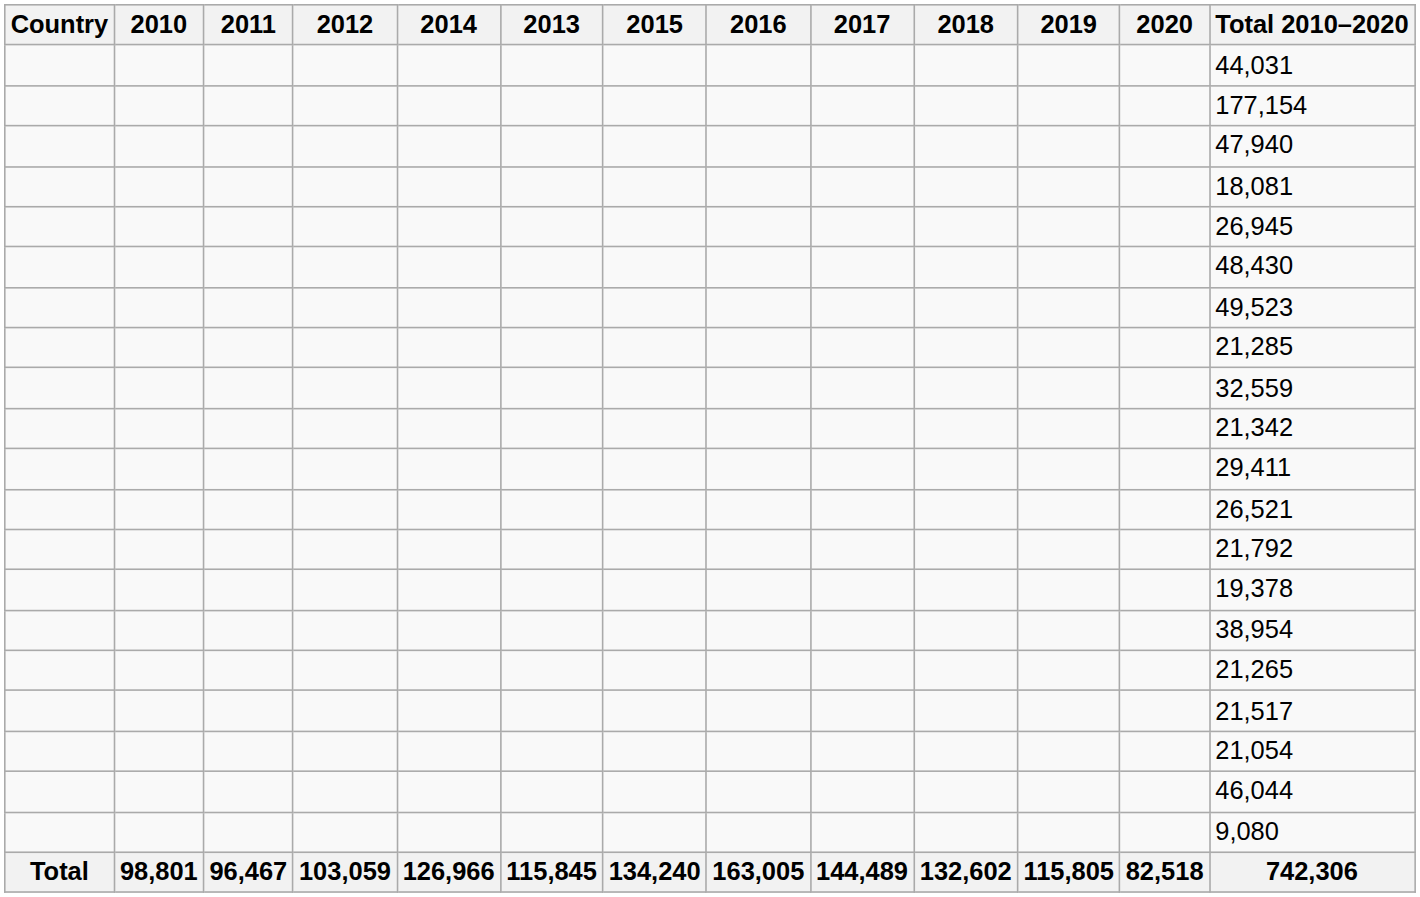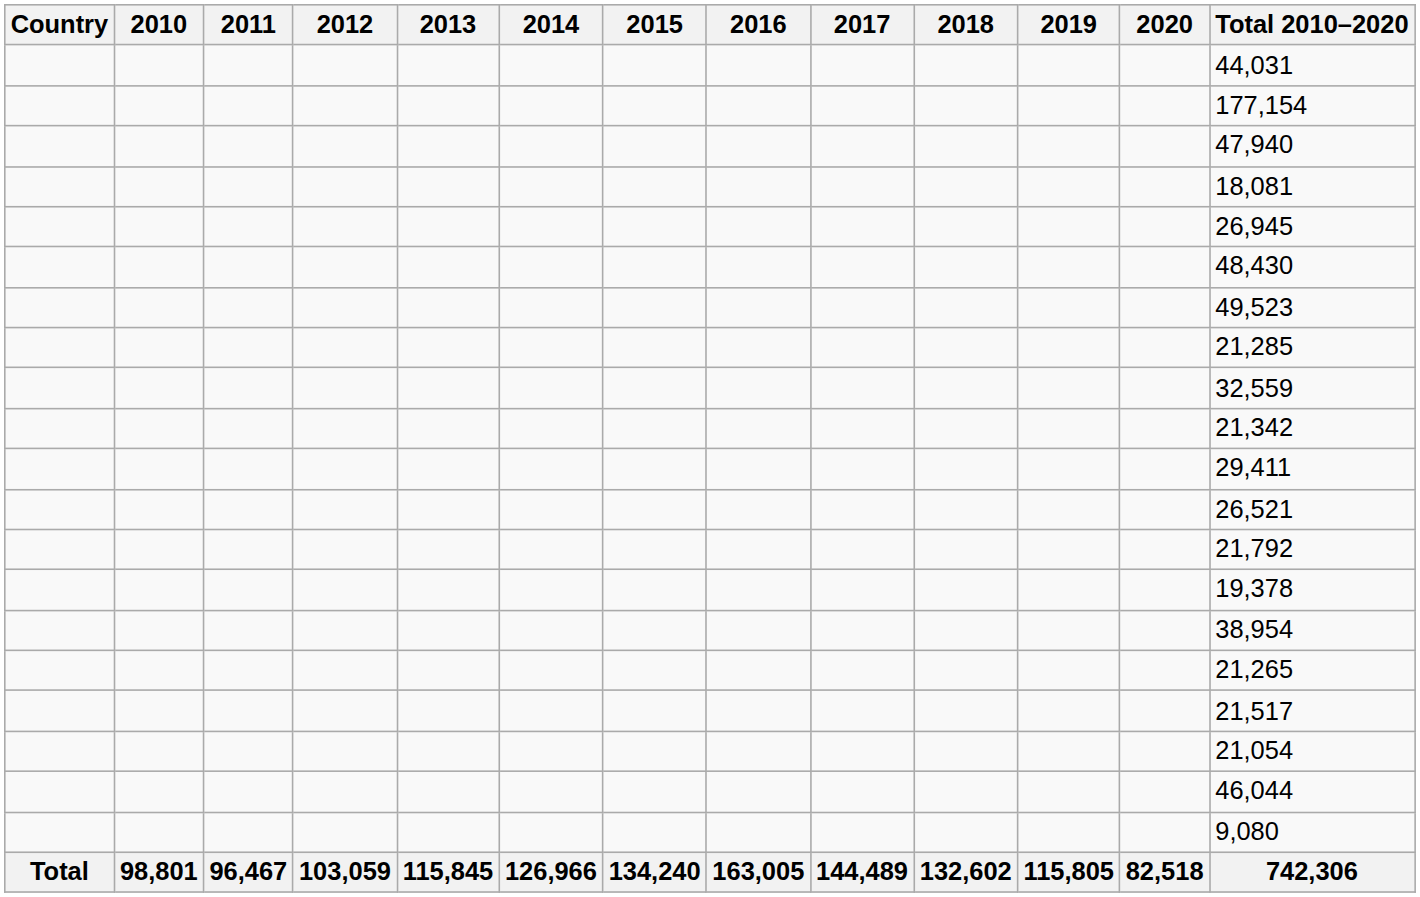columns swapped: 2013 <-> 2014
